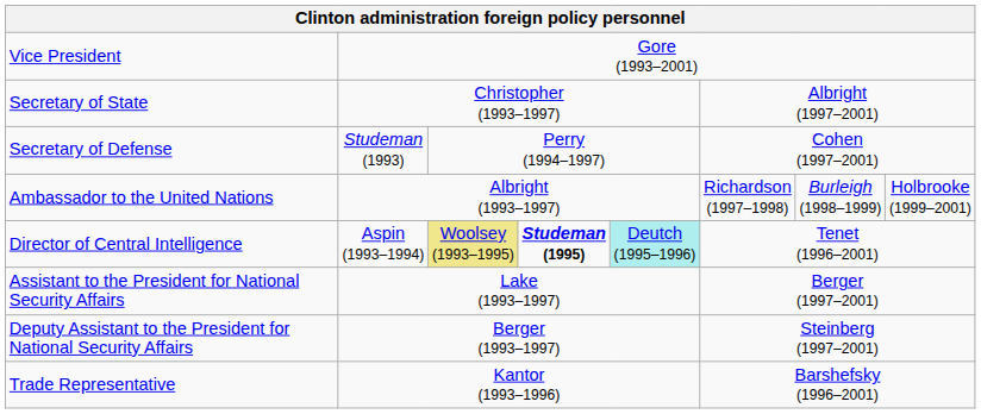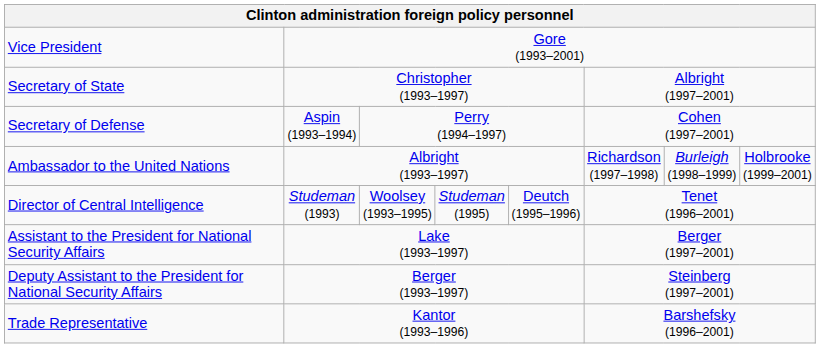Secretary of Defense | column 2: Studeman (1993) -> Aspin (1993–1994)
Director of Central Intelligence | column 2: Aspin (1993–1994) -> Studeman (1993)
Director of Central Intelligence | column 3: khaki background -> no background
Director of Central Intelligence | column 4: bold -> normal
Director of Central Intelligence | column 5: paleturquoise background -> no background
